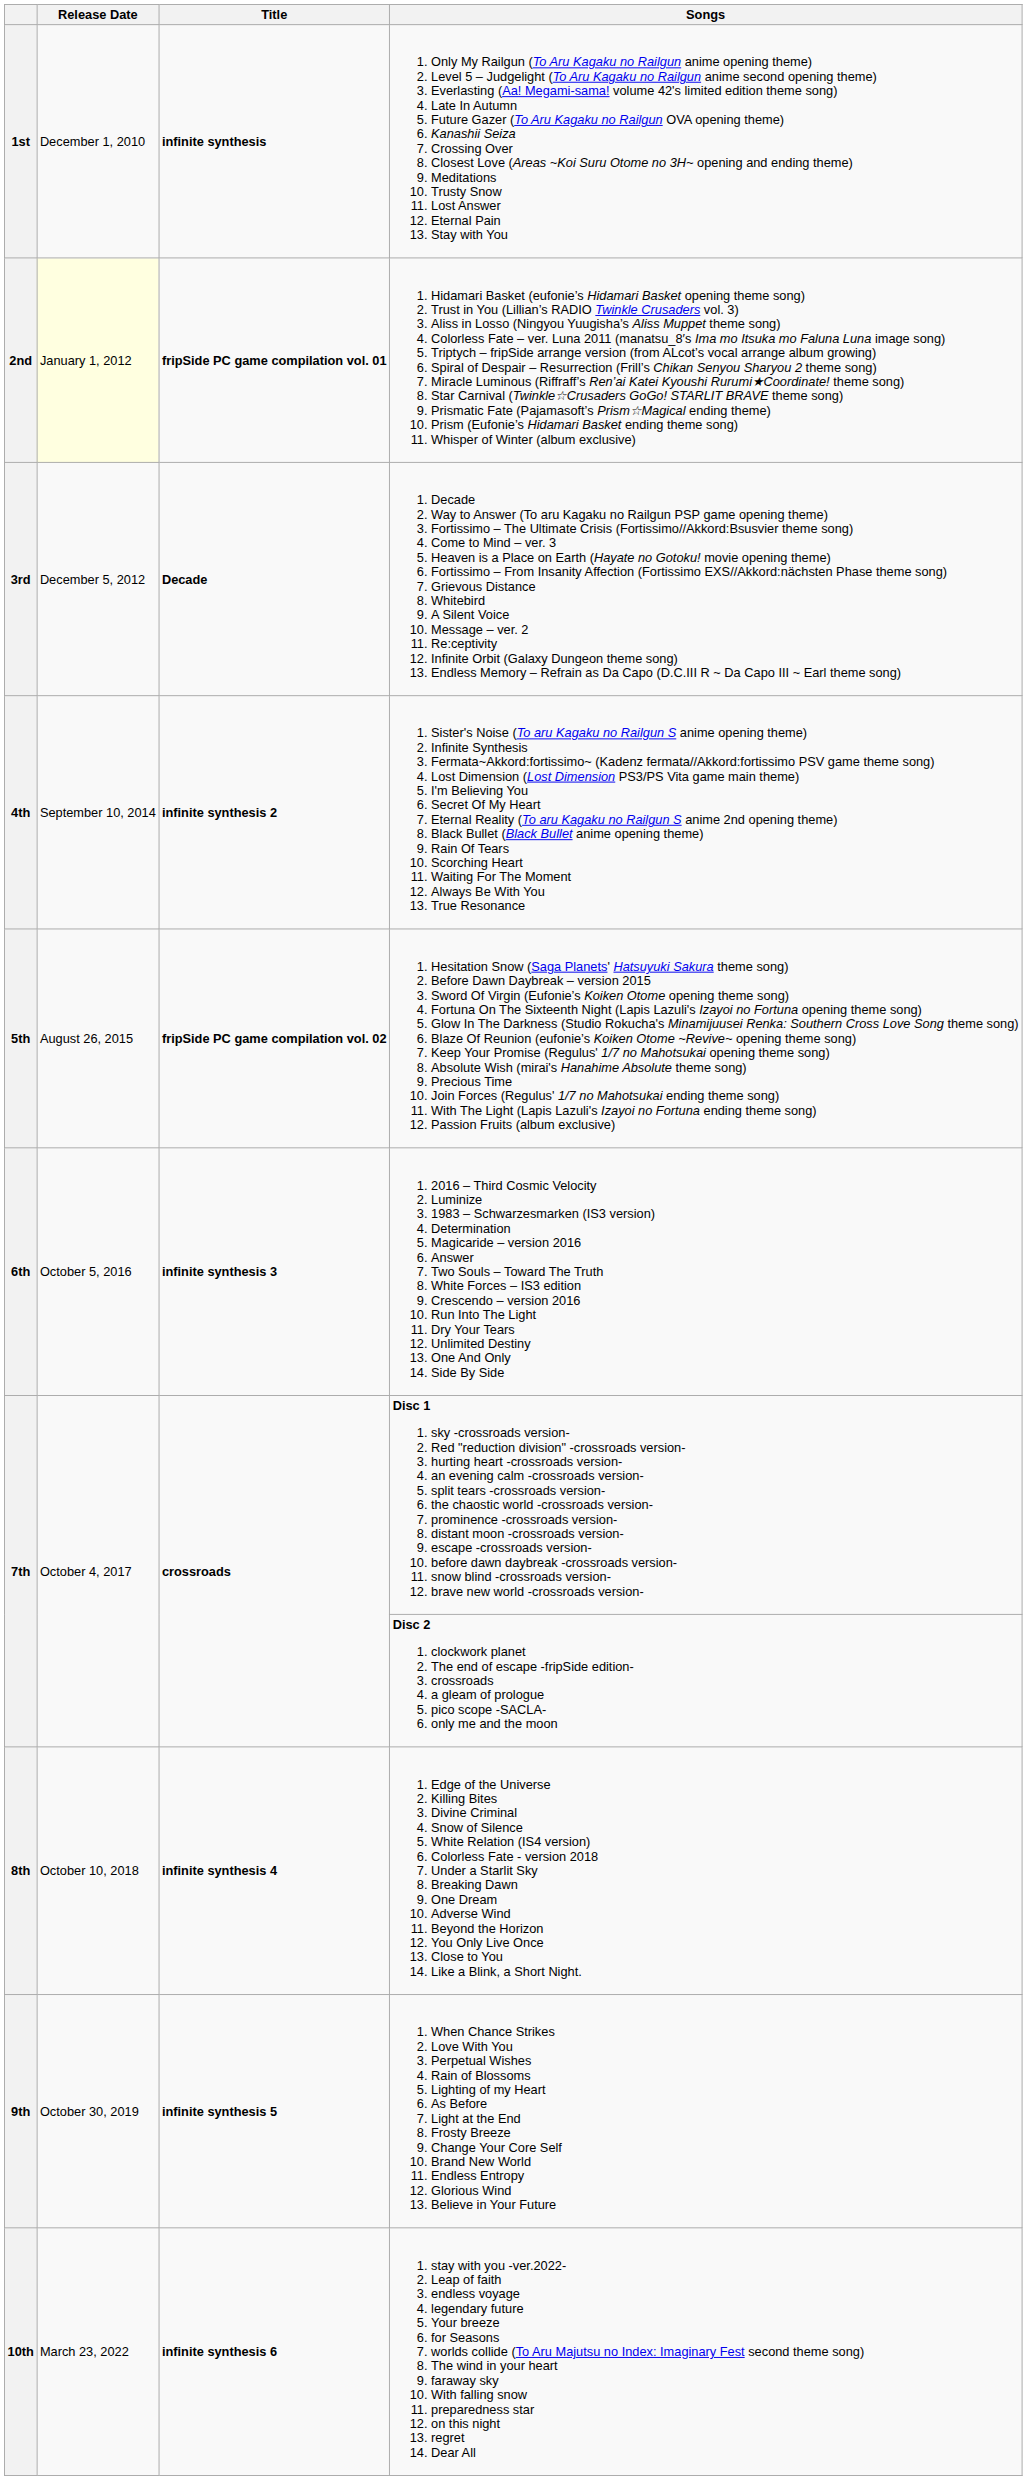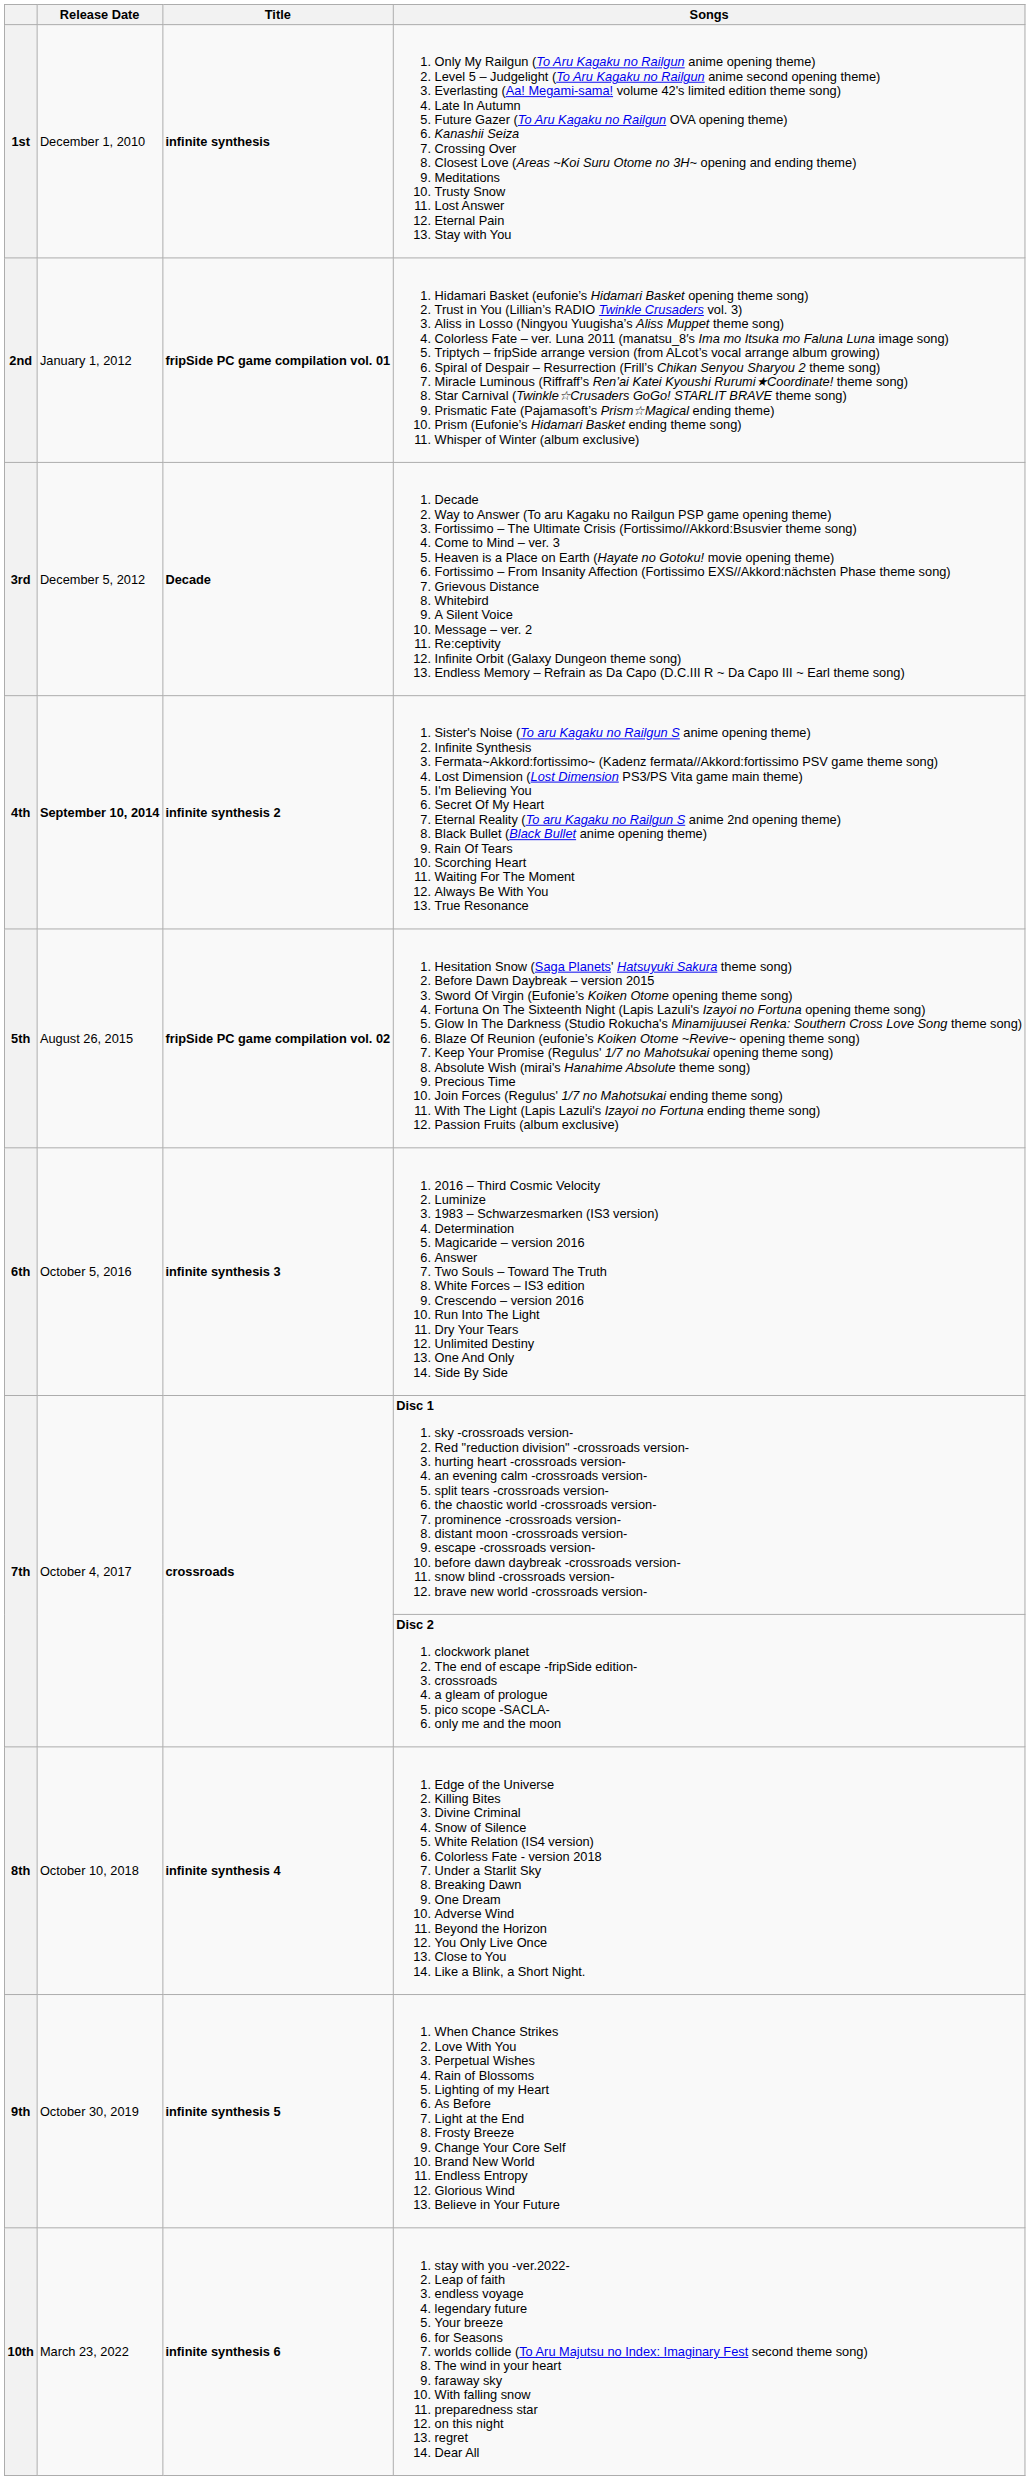2nd | Release Date: lightyellow background -> no background
4th | Release Date: normal -> bold
